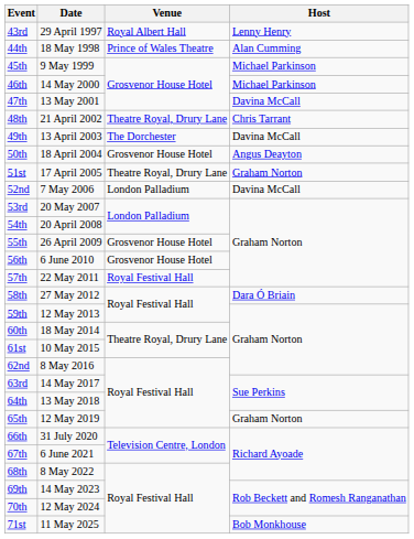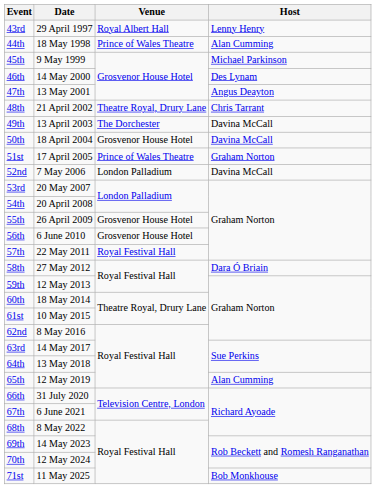46th | Host: Michael Parkinson -> Des Lynam
47th | Host: Davina McCall -> Angus Deayton
50th | Host: Angus Deayton -> Davina McCall
51st | Venue: Theatre Royal, Drury Lane -> Prince of Wales Theatre
65th | Host: Graham Norton -> Alan Cumming
